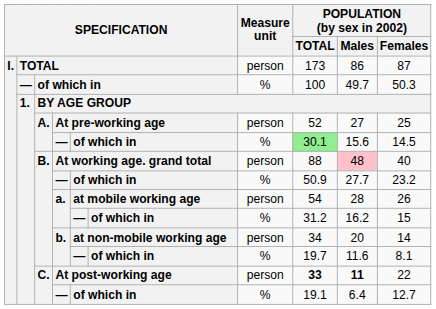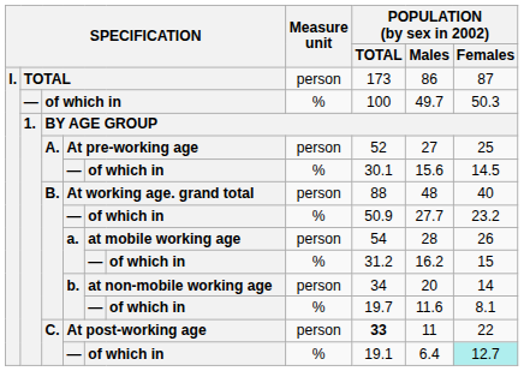A. / — | POPULATION (by sex in 2002) / TOTAL: lightgreen background -> no background
At working age. grand total | POPULATION (by sex in 2002) / Males: pink background -> no background
At post-working age | POPULATION (by sex in 2002) / Males: bold -> normal
C. / — | POPULATION (by sex in 2002) / Females: no background -> paleturquoise background
